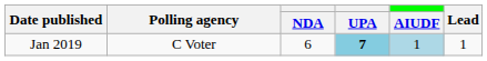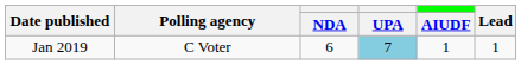Jan 2019 | UPA: bold -> normal
Jan 2019 | AIUDF: lightblue background -> no background
